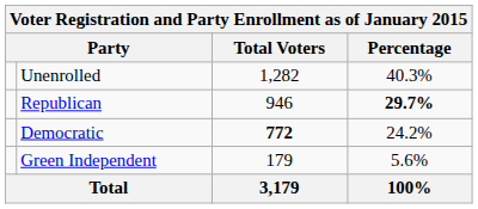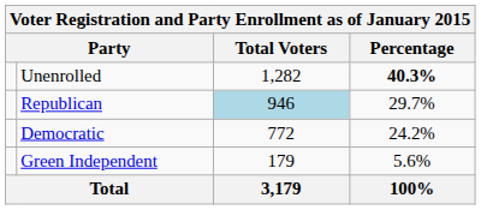Unenrolled | Percentage: normal -> bold
Republican | Total Voters: no background -> lightblue background
Republican | Percentage: bold -> normal
Democratic | Total Voters: bold -> normal
